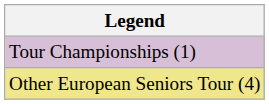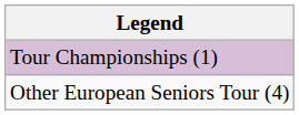row 3 | column 1: khaki background -> no background
